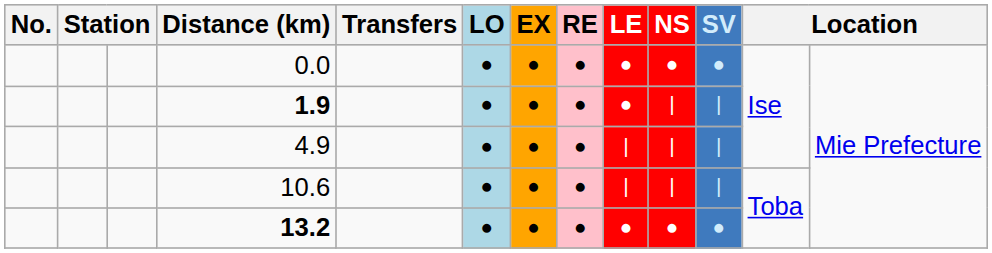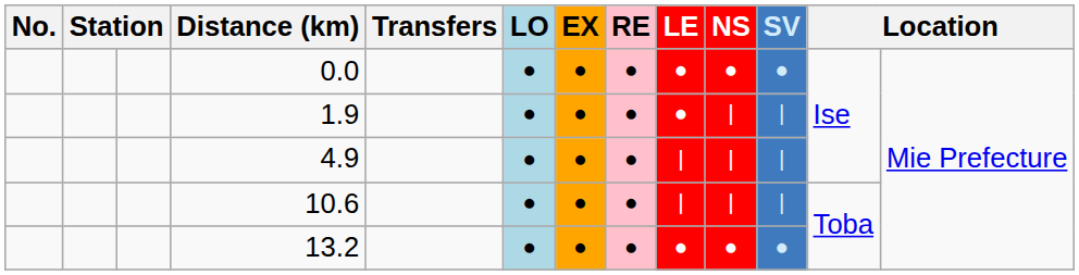1.9 | Distance (km): bold -> normal
13.2 | Distance (km): bold -> normal
